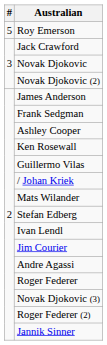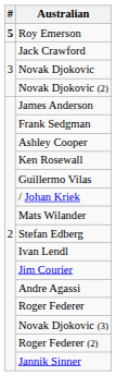Roy Emerson | #: normal -> bold
